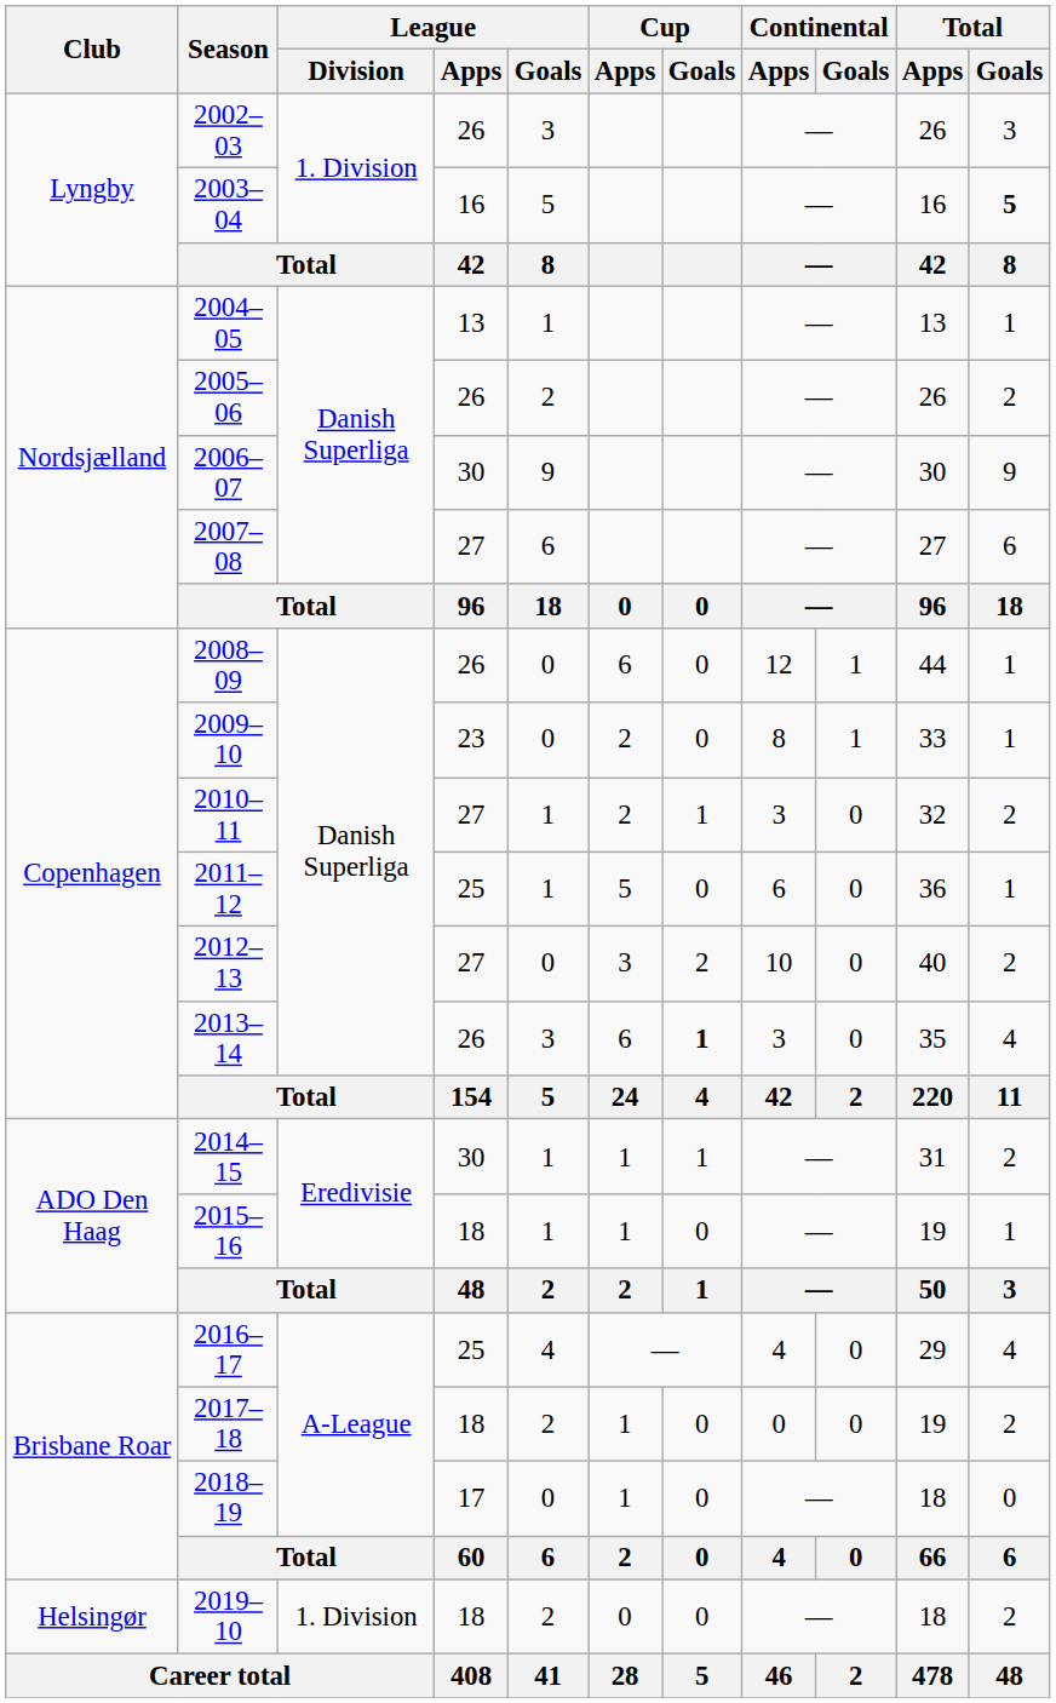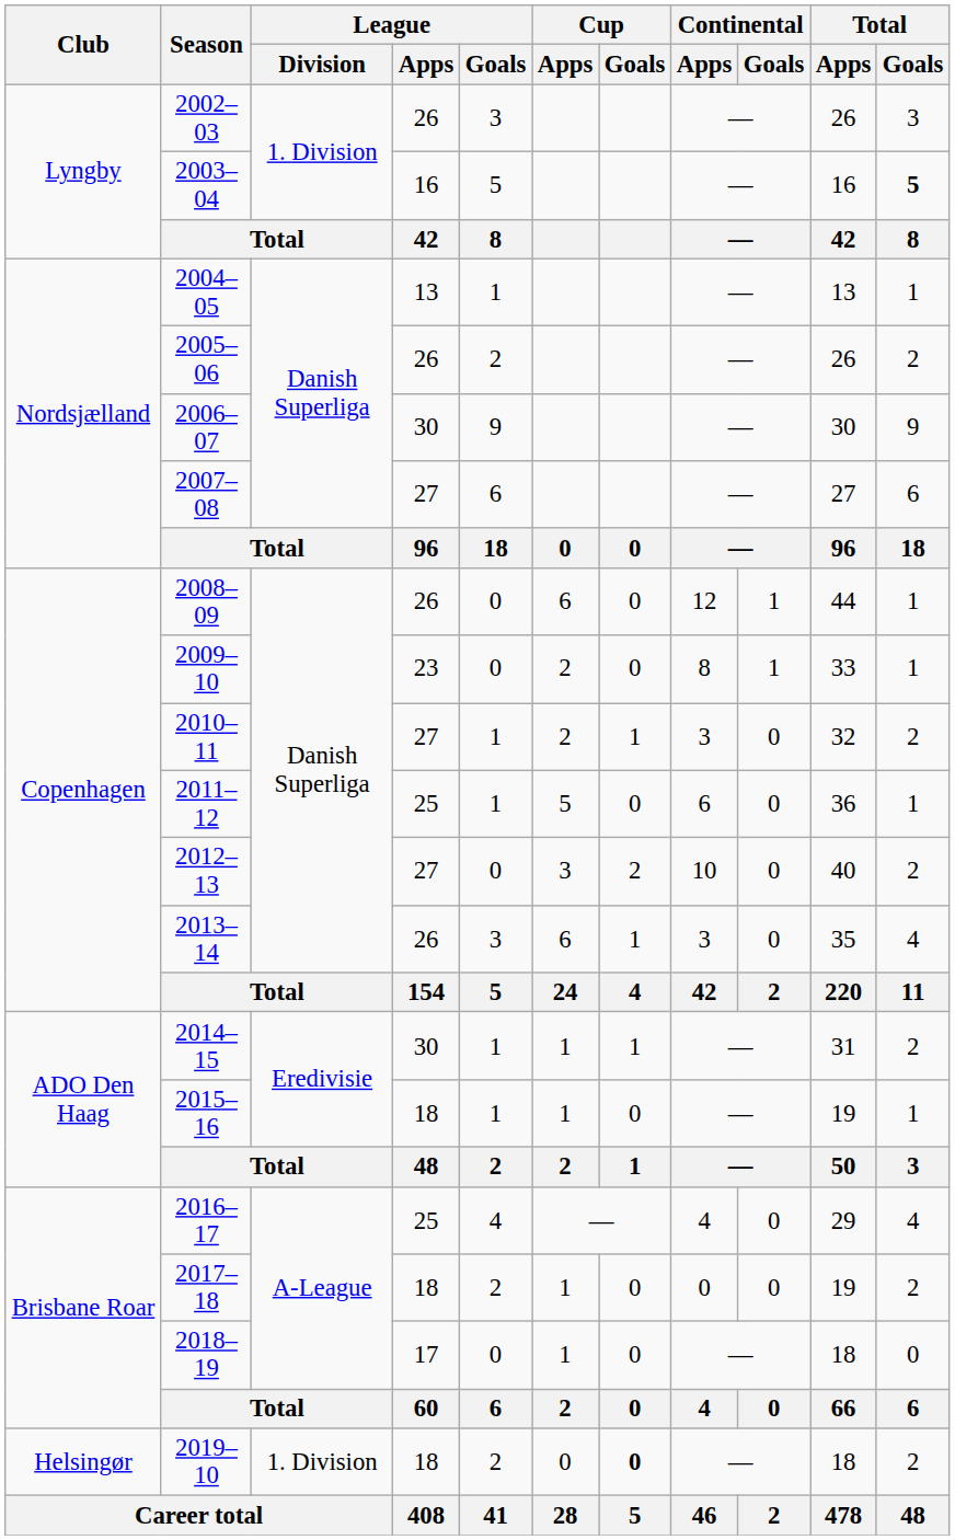2013–14 | Cup / Goals: bold -> normal
2019–10 | Cup / Goals: normal -> bold
